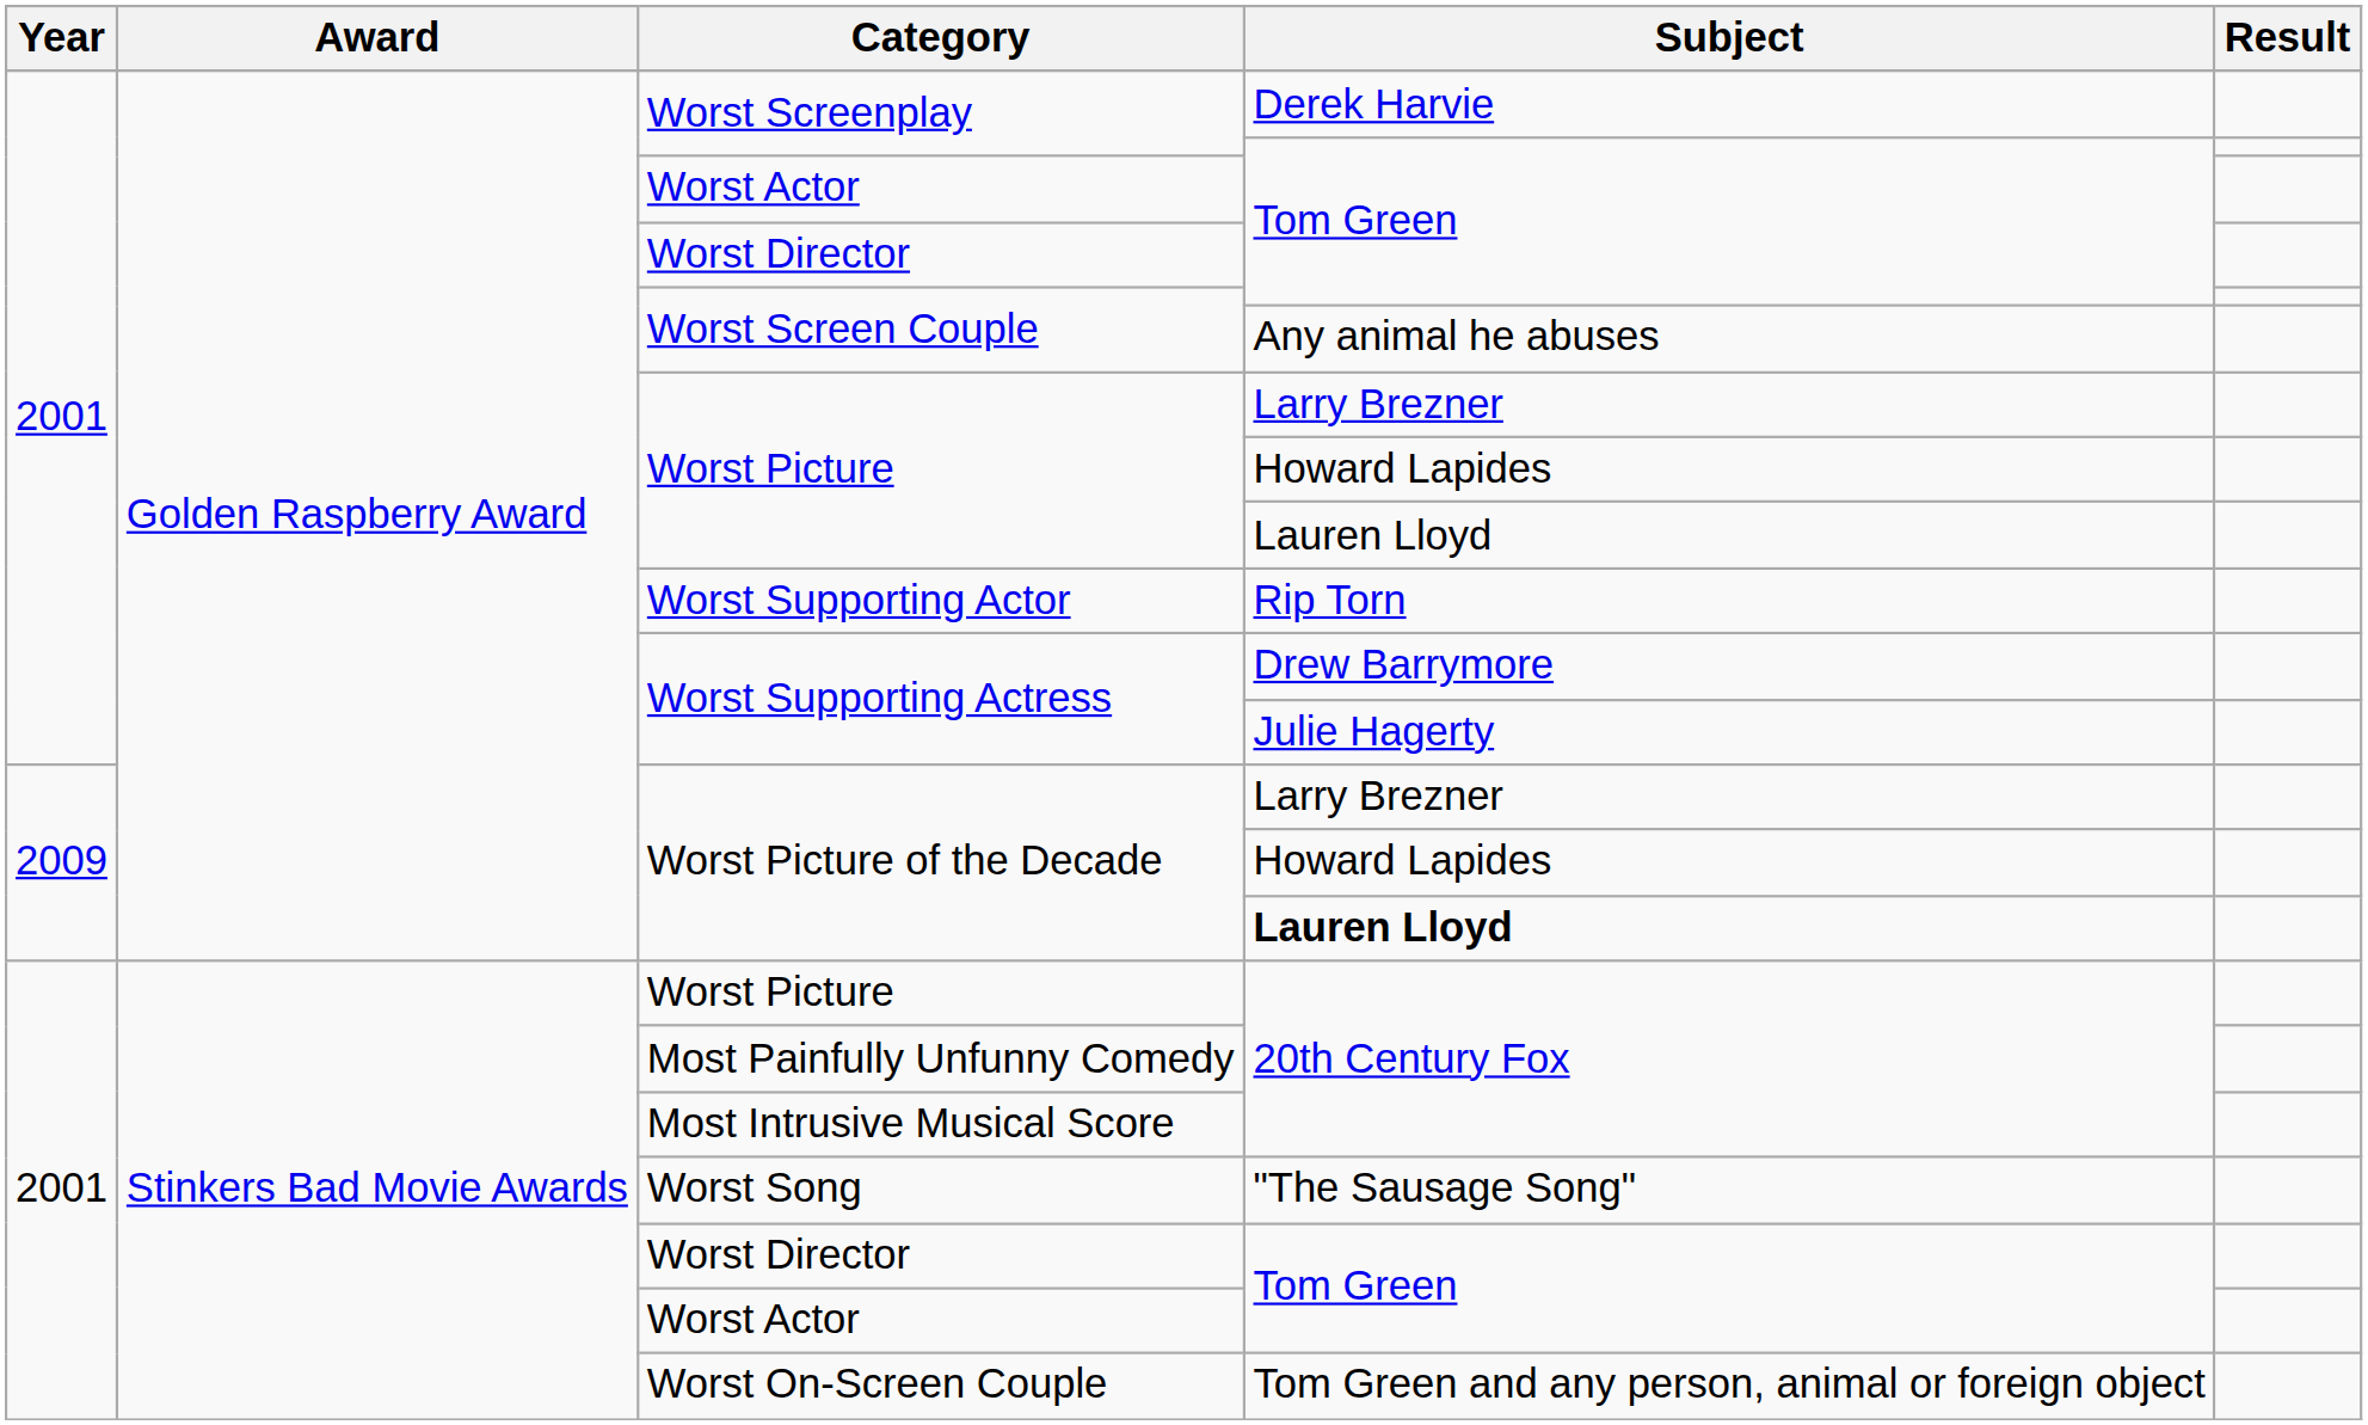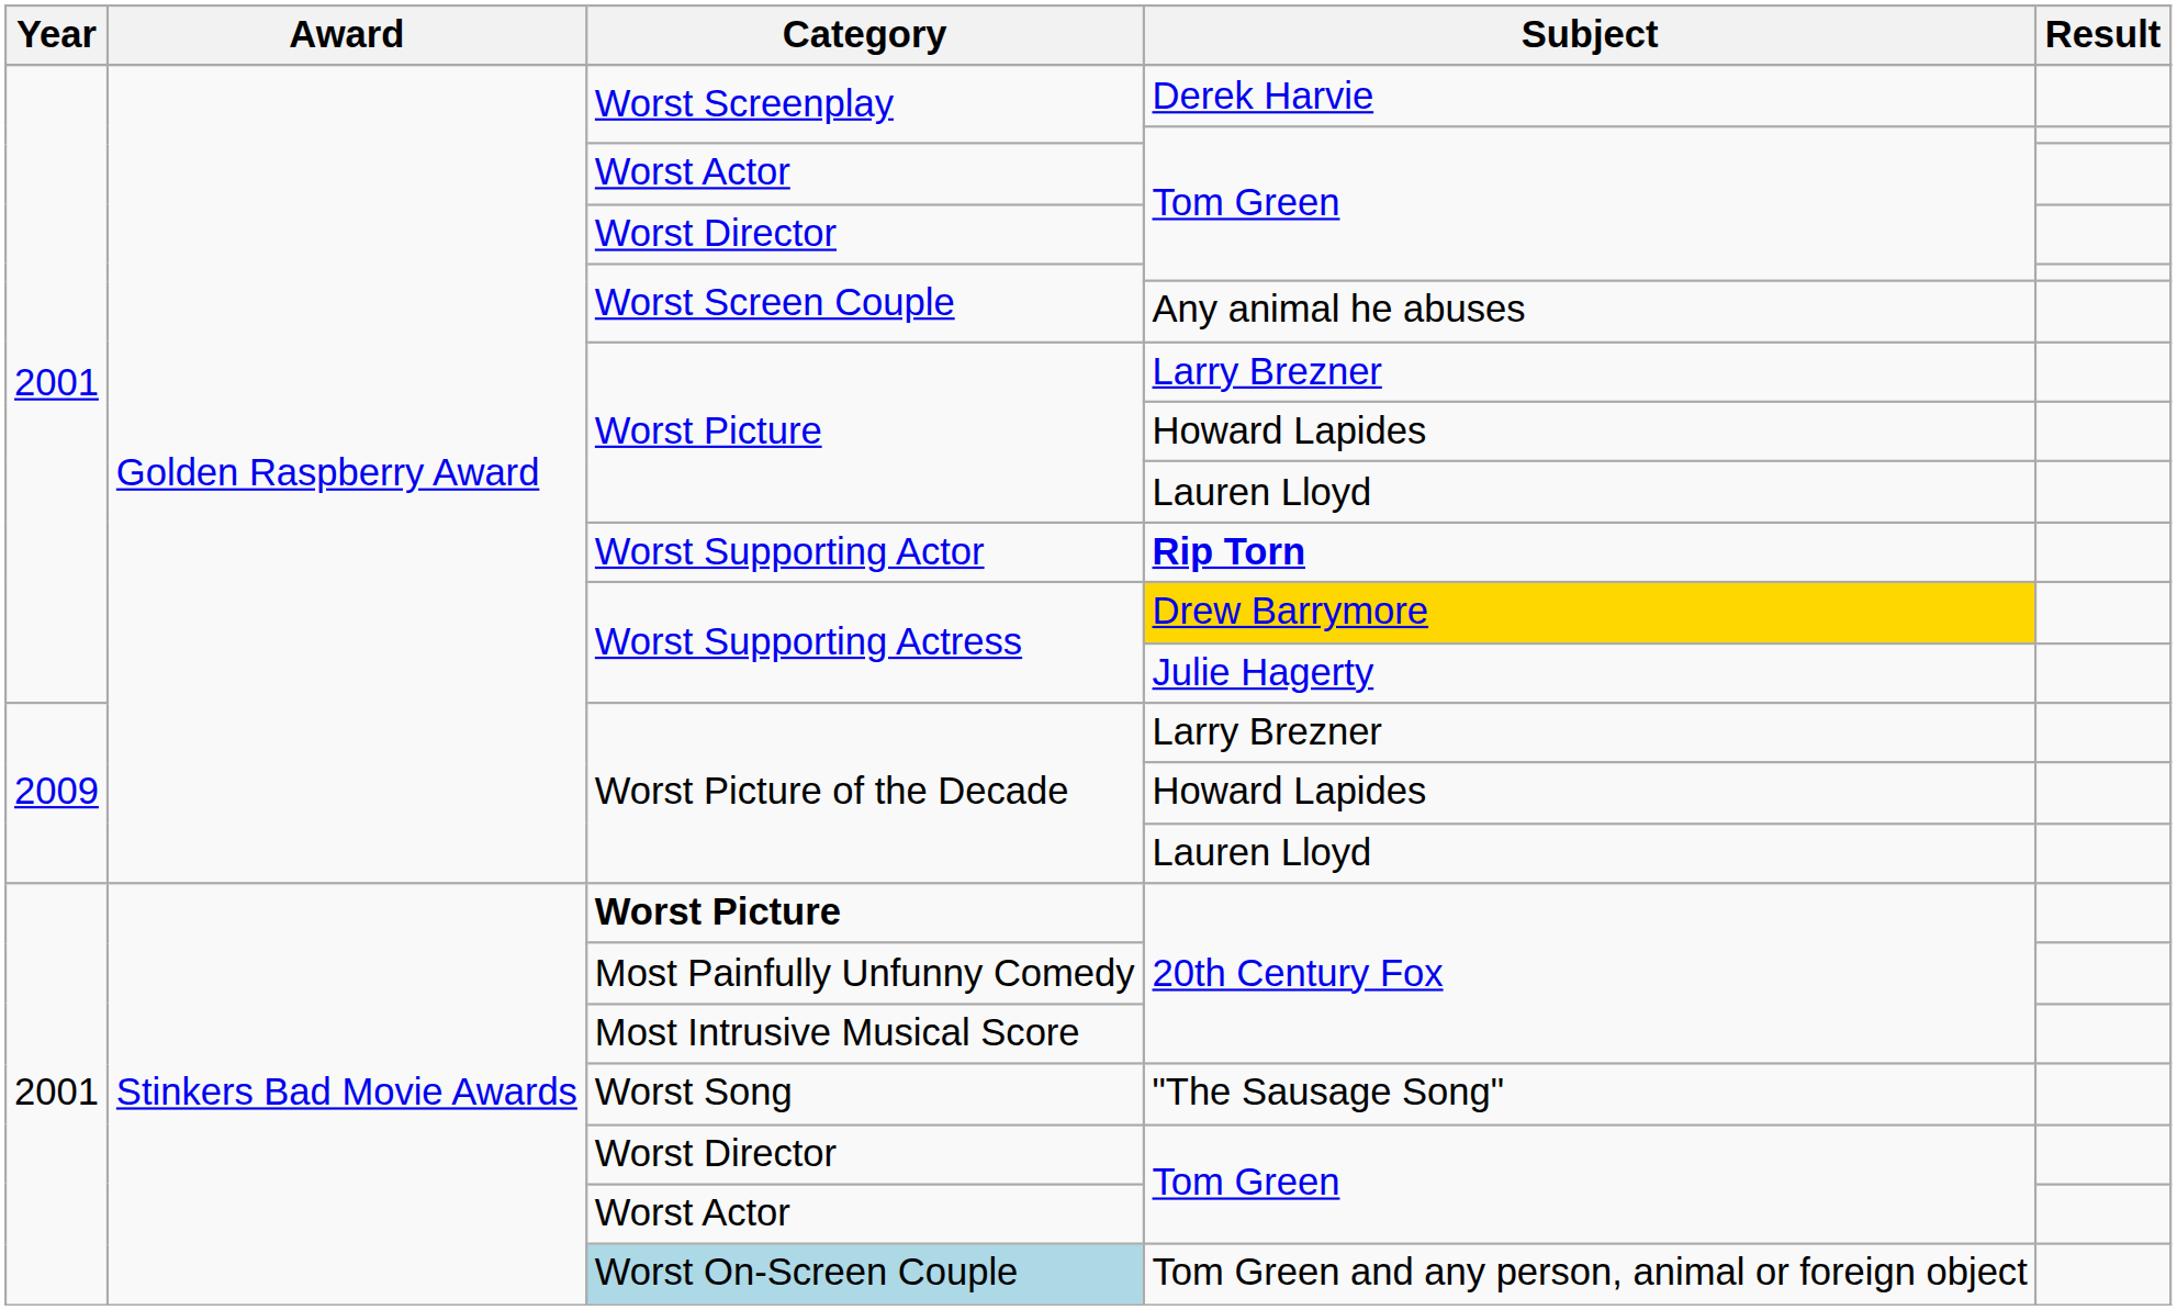Worst Supporting Actor | Subject: normal -> bold
Worst Supporting Actress / Drew Barrymore | Subject: no background -> gold background
Worst Picture of the Decade / Lauren Lloyd | Subject: bold -> normal
Worst Picture / 20th Century Fox | Category: normal -> bold
Worst On-Screen Couple | Category: no background -> lightblue background
